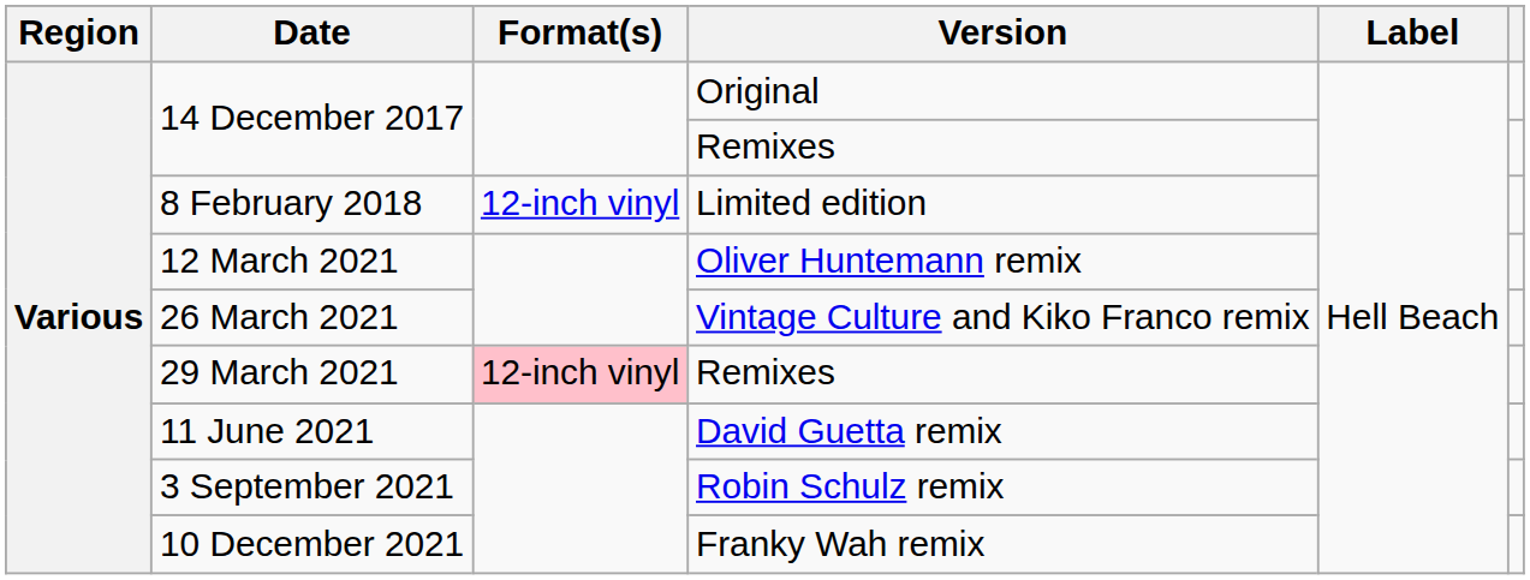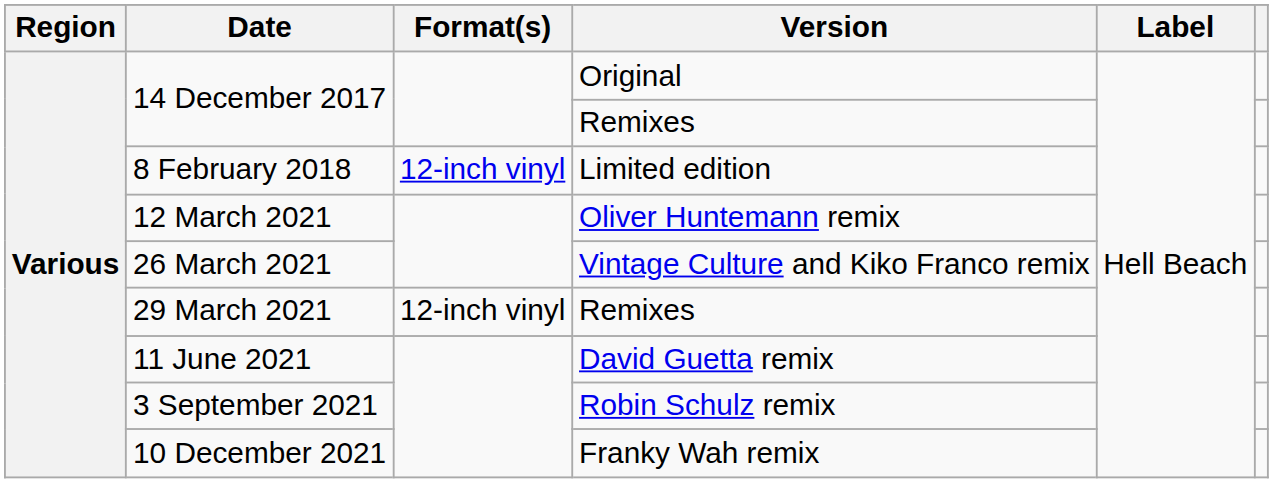29 March 2021 | Format(s): pink background -> no background
